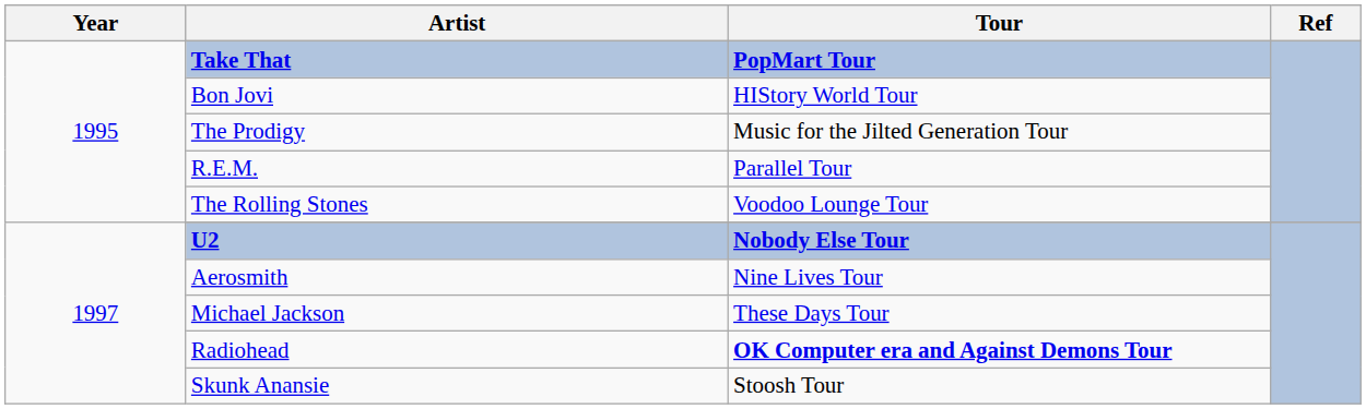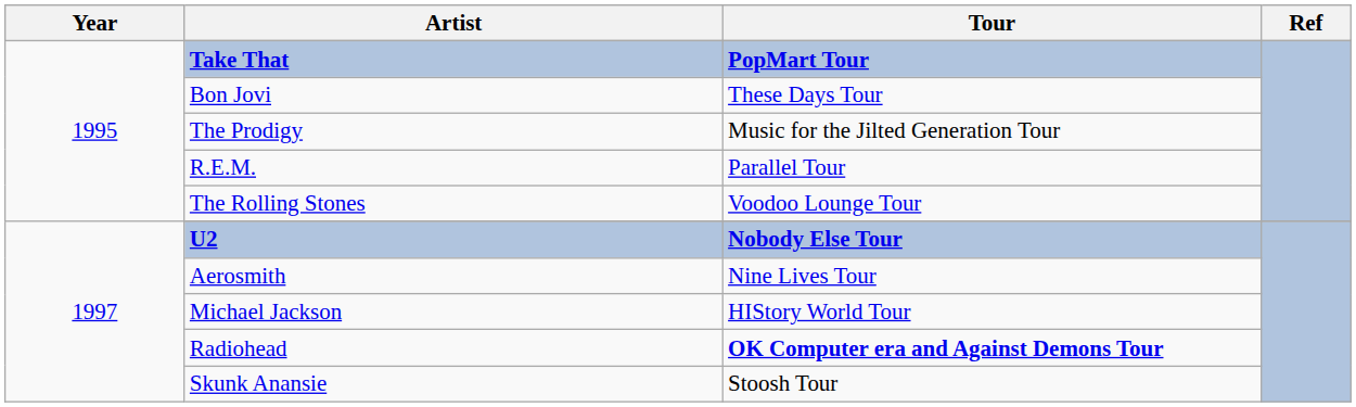Bon Jovi | Tour: HIStory World Tour -> These Days Tour
Michael Jackson | Tour: These Days Tour -> HIStory World Tour
